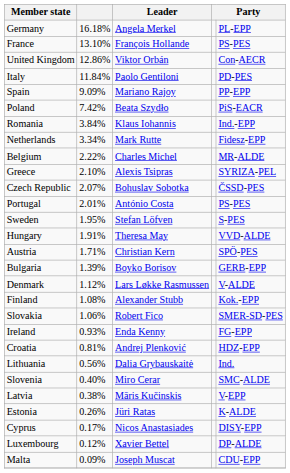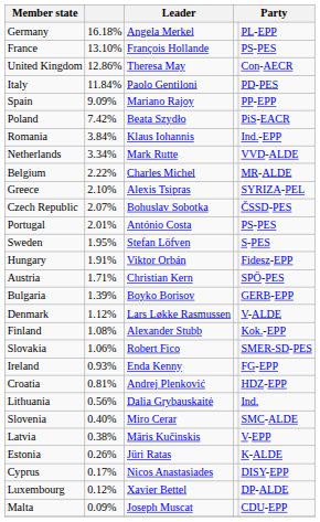United Kingdom | Leader: Viktor Orbán -> Theresa May
Netherlands | column 5: Fidesz-EPP -> VVD-ALDE
Hungary | Leader: Theresa May -> Viktor Orbán
Hungary | column 5: VVD-ALDE -> Fidesz-EPP
